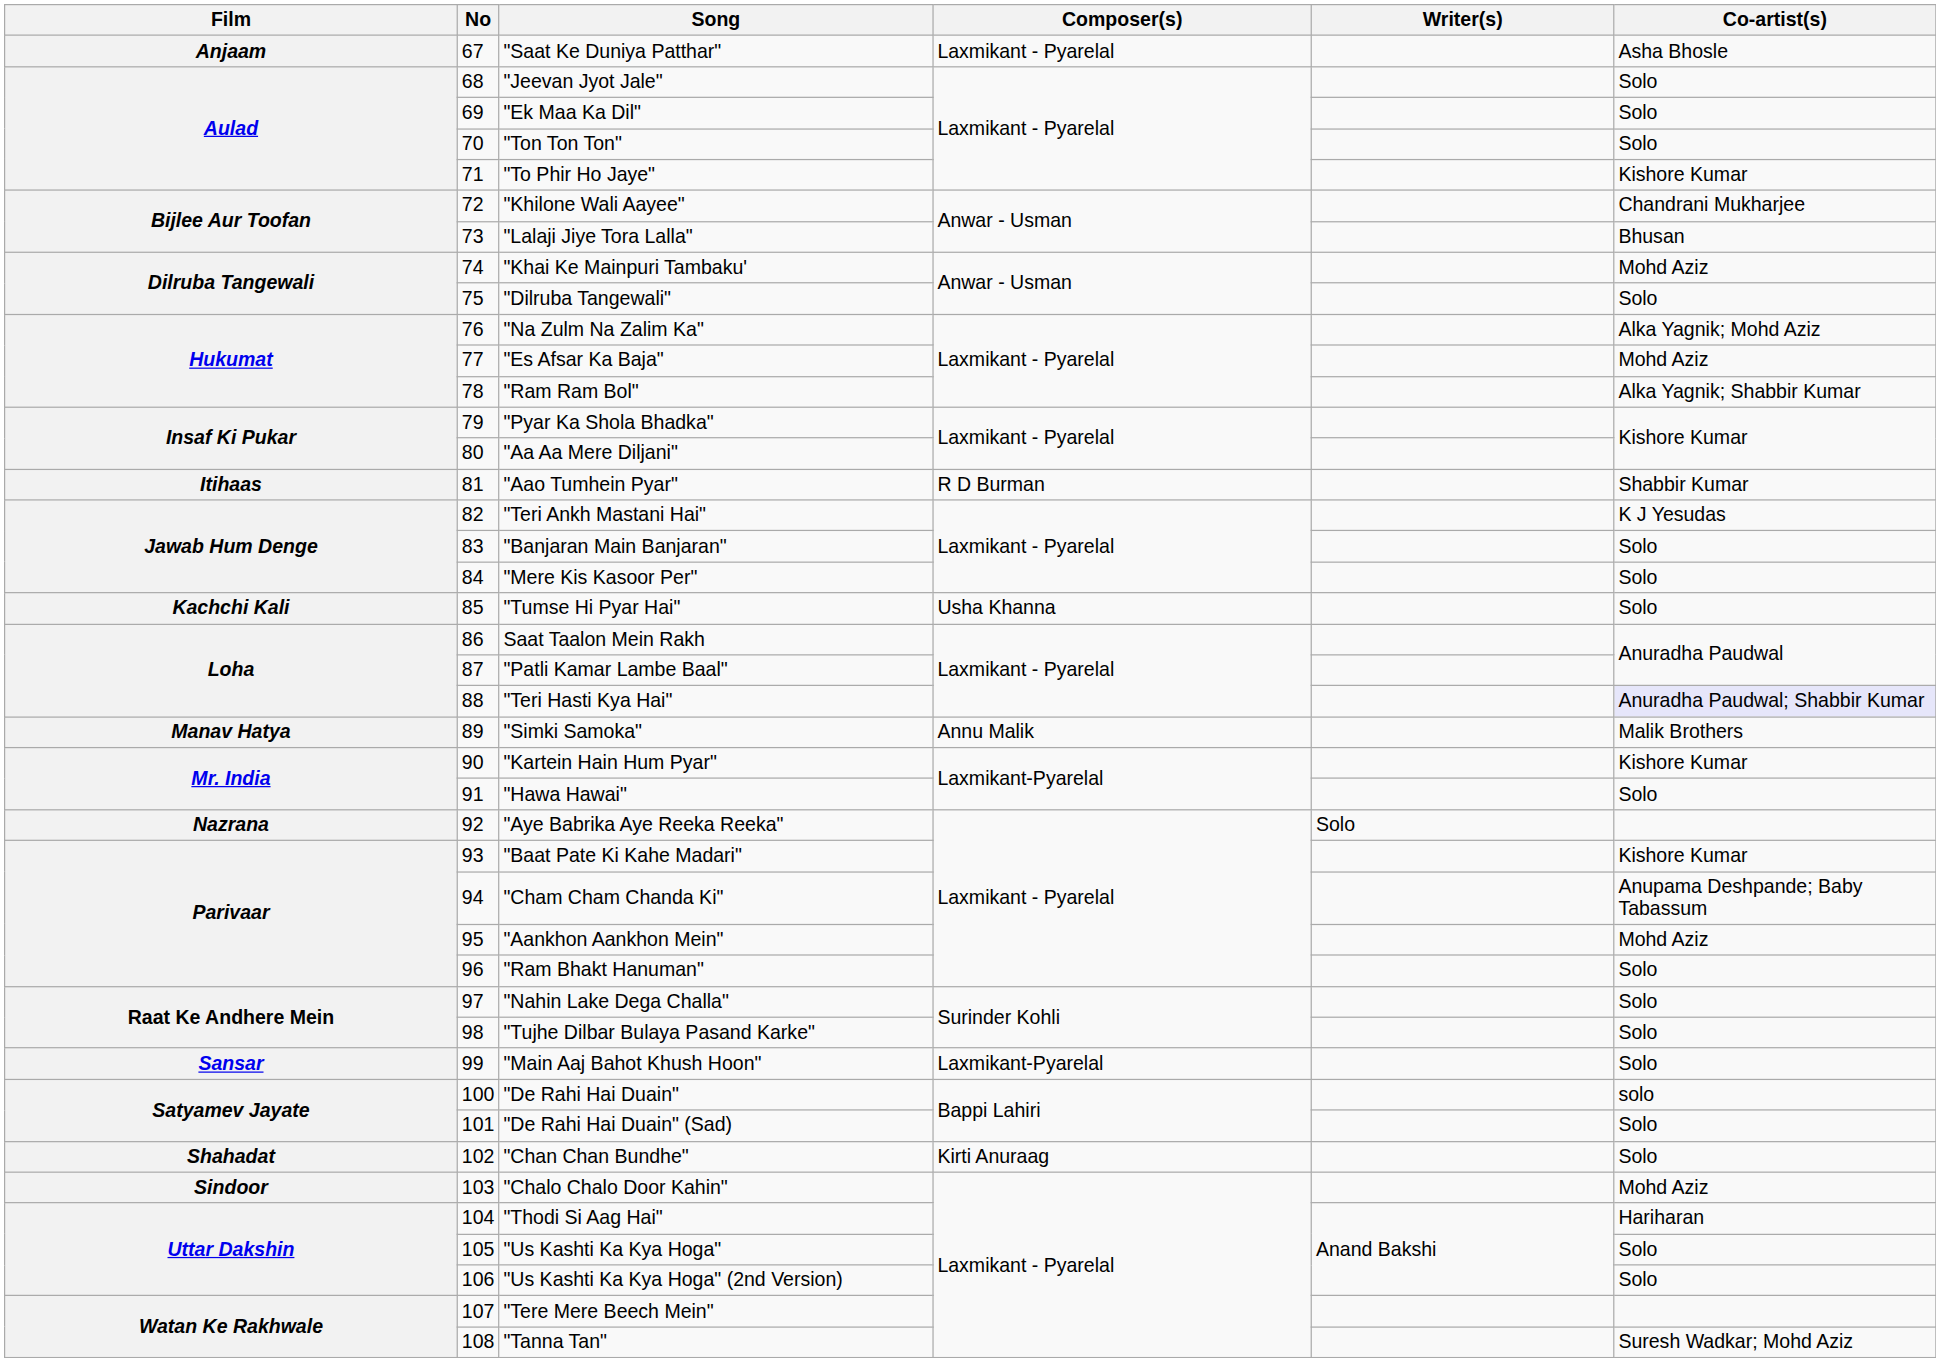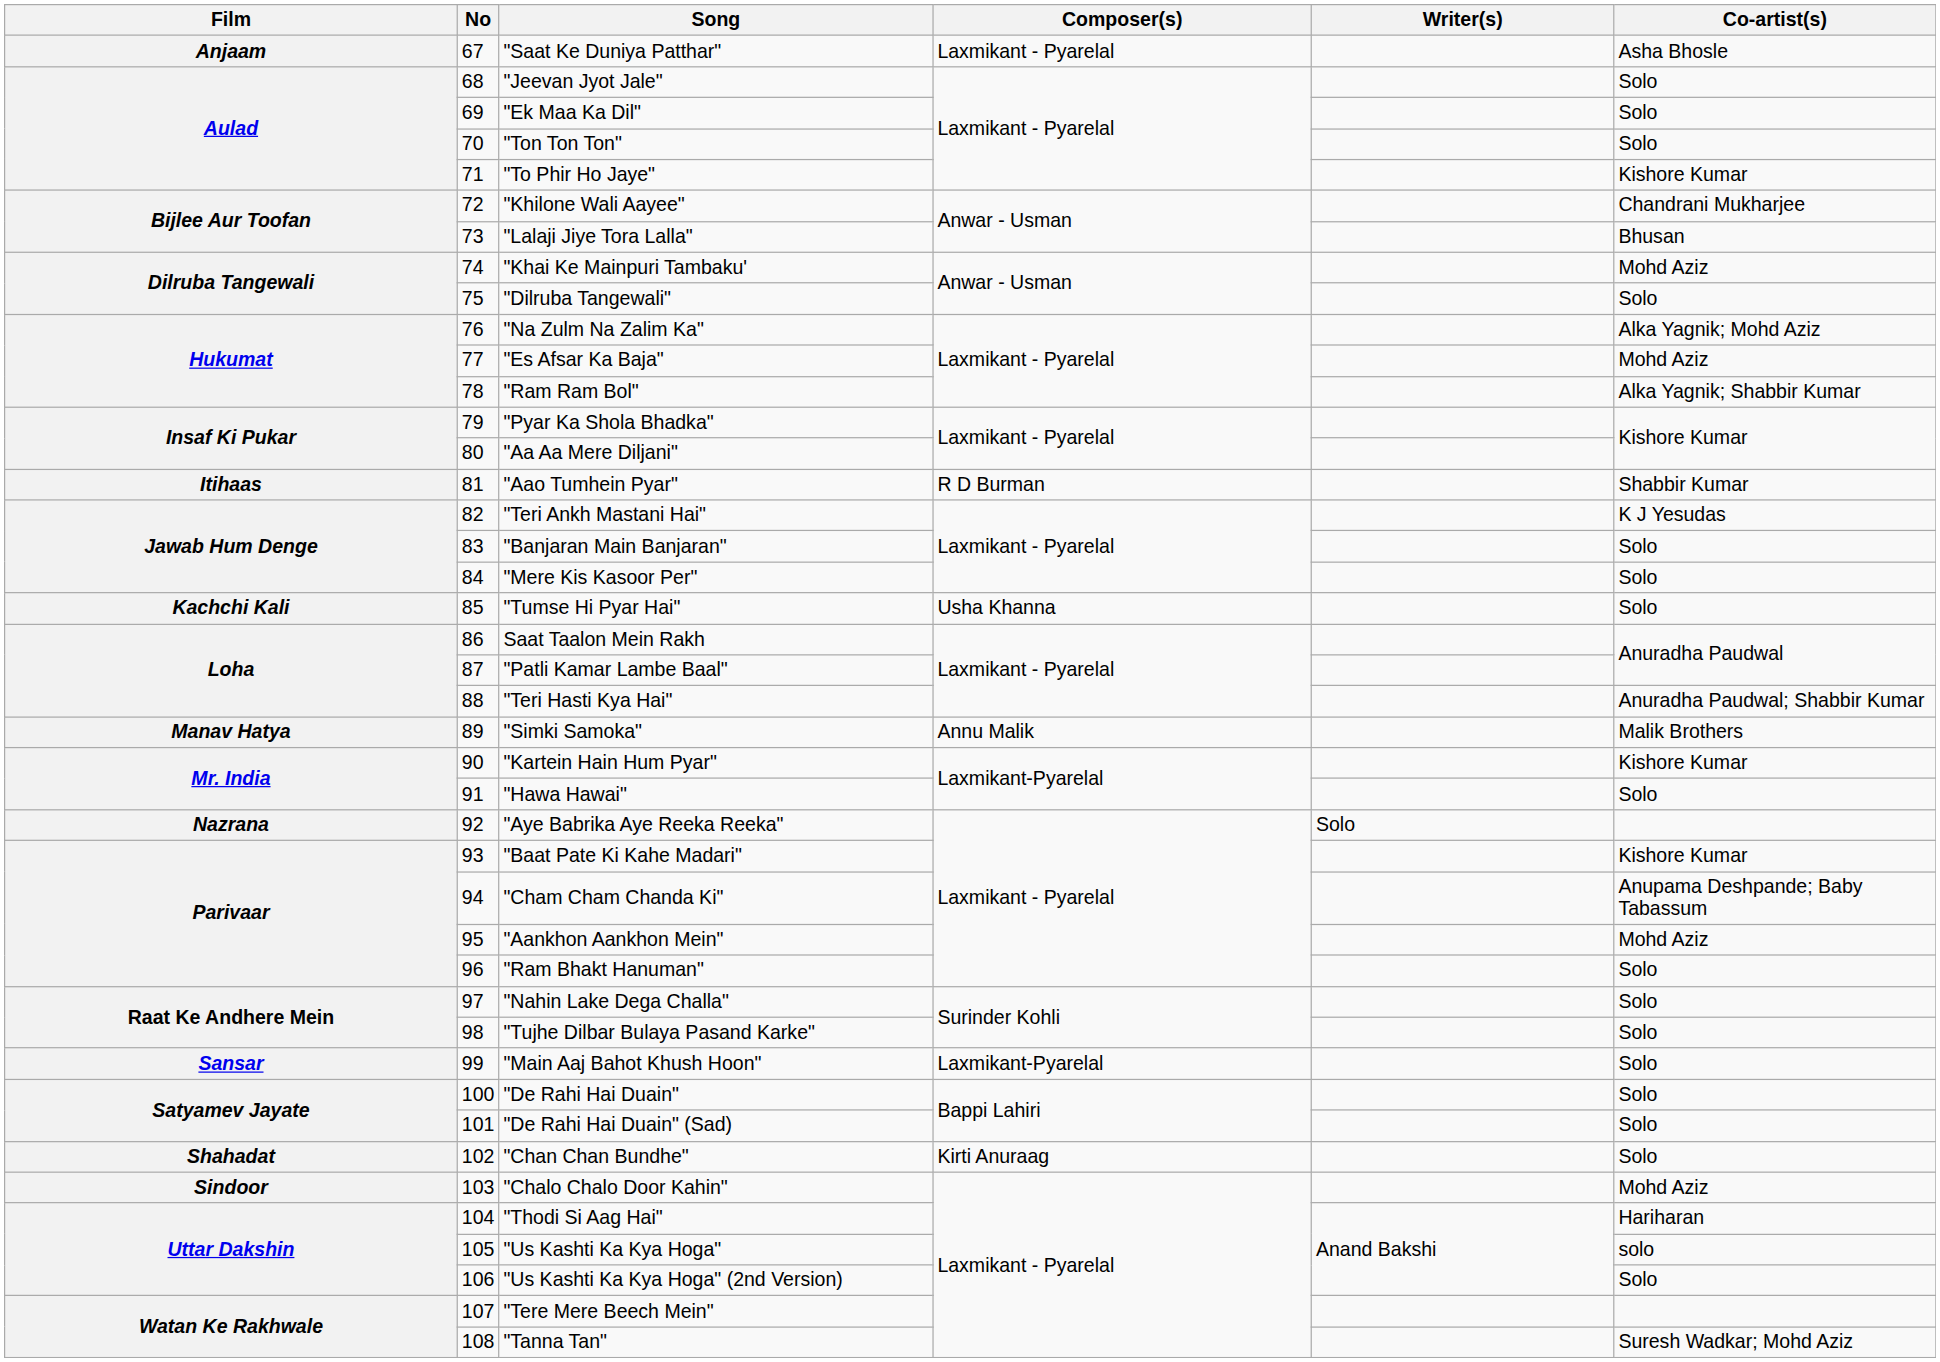"Teri Hasti Kya Hai" | Co-artist(s): lavender background -> no background
"De Rahi Hai Duain" | Co-artist(s): solo -> Solo
"Us Kashti Ka Kya Hoga" | Co-artist(s): Solo -> solo
